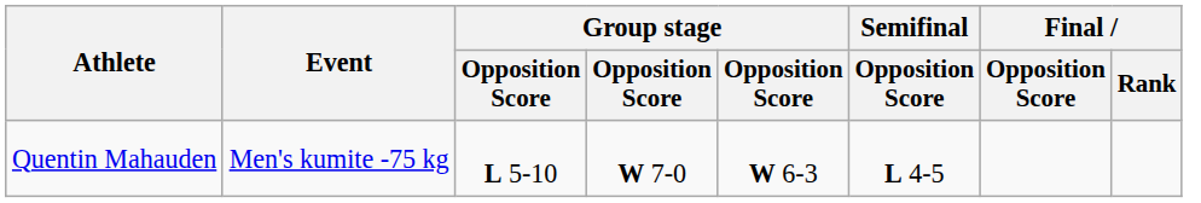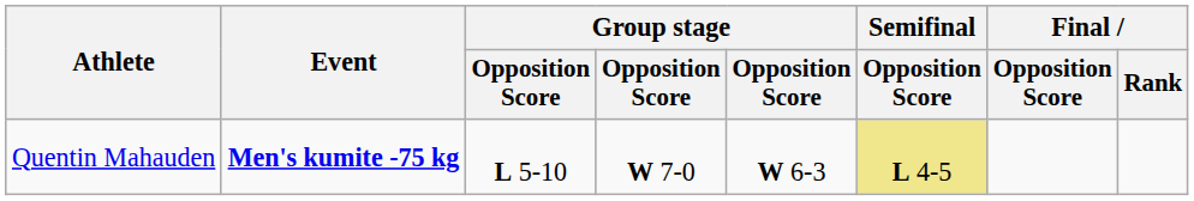Quentin Mahauden | Event: normal -> bold
Quentin Mahauden | Semifinal / Opposition Score: no background -> khaki background
